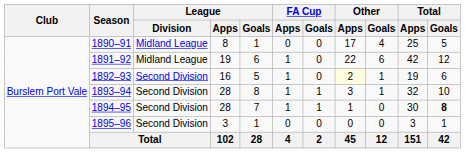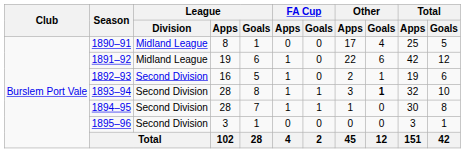1892–93 | Other / Apps: lightyellow background -> no background
1893–94 | Other / Goals: normal -> bold
1894–95 | Total / Goals: bold -> normal
